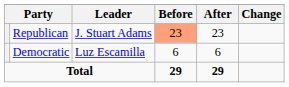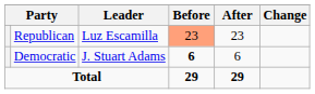Republican | Leader: J. Stuart Adams -> Luz Escamilla
Democratic | Leader: Luz Escamilla -> J. Stuart Adams
Democratic | Before: normal -> bold
